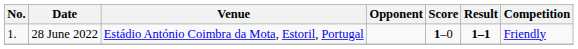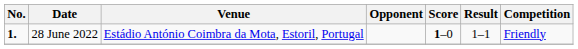28 June 2022 | No.: normal -> bold
28 June 2022 | Result: bold -> normal
